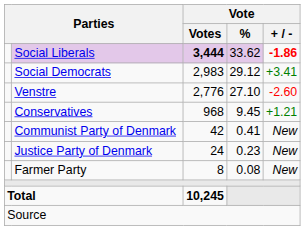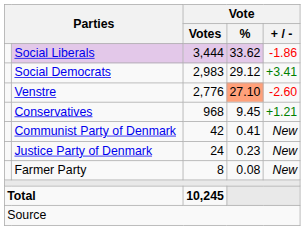Social Liberals | Vote / Votes: bold -> normal
Social Liberals | Vote / + / -: bold -> normal
Venstre | Vote / %: no background -> lightsalmon background
